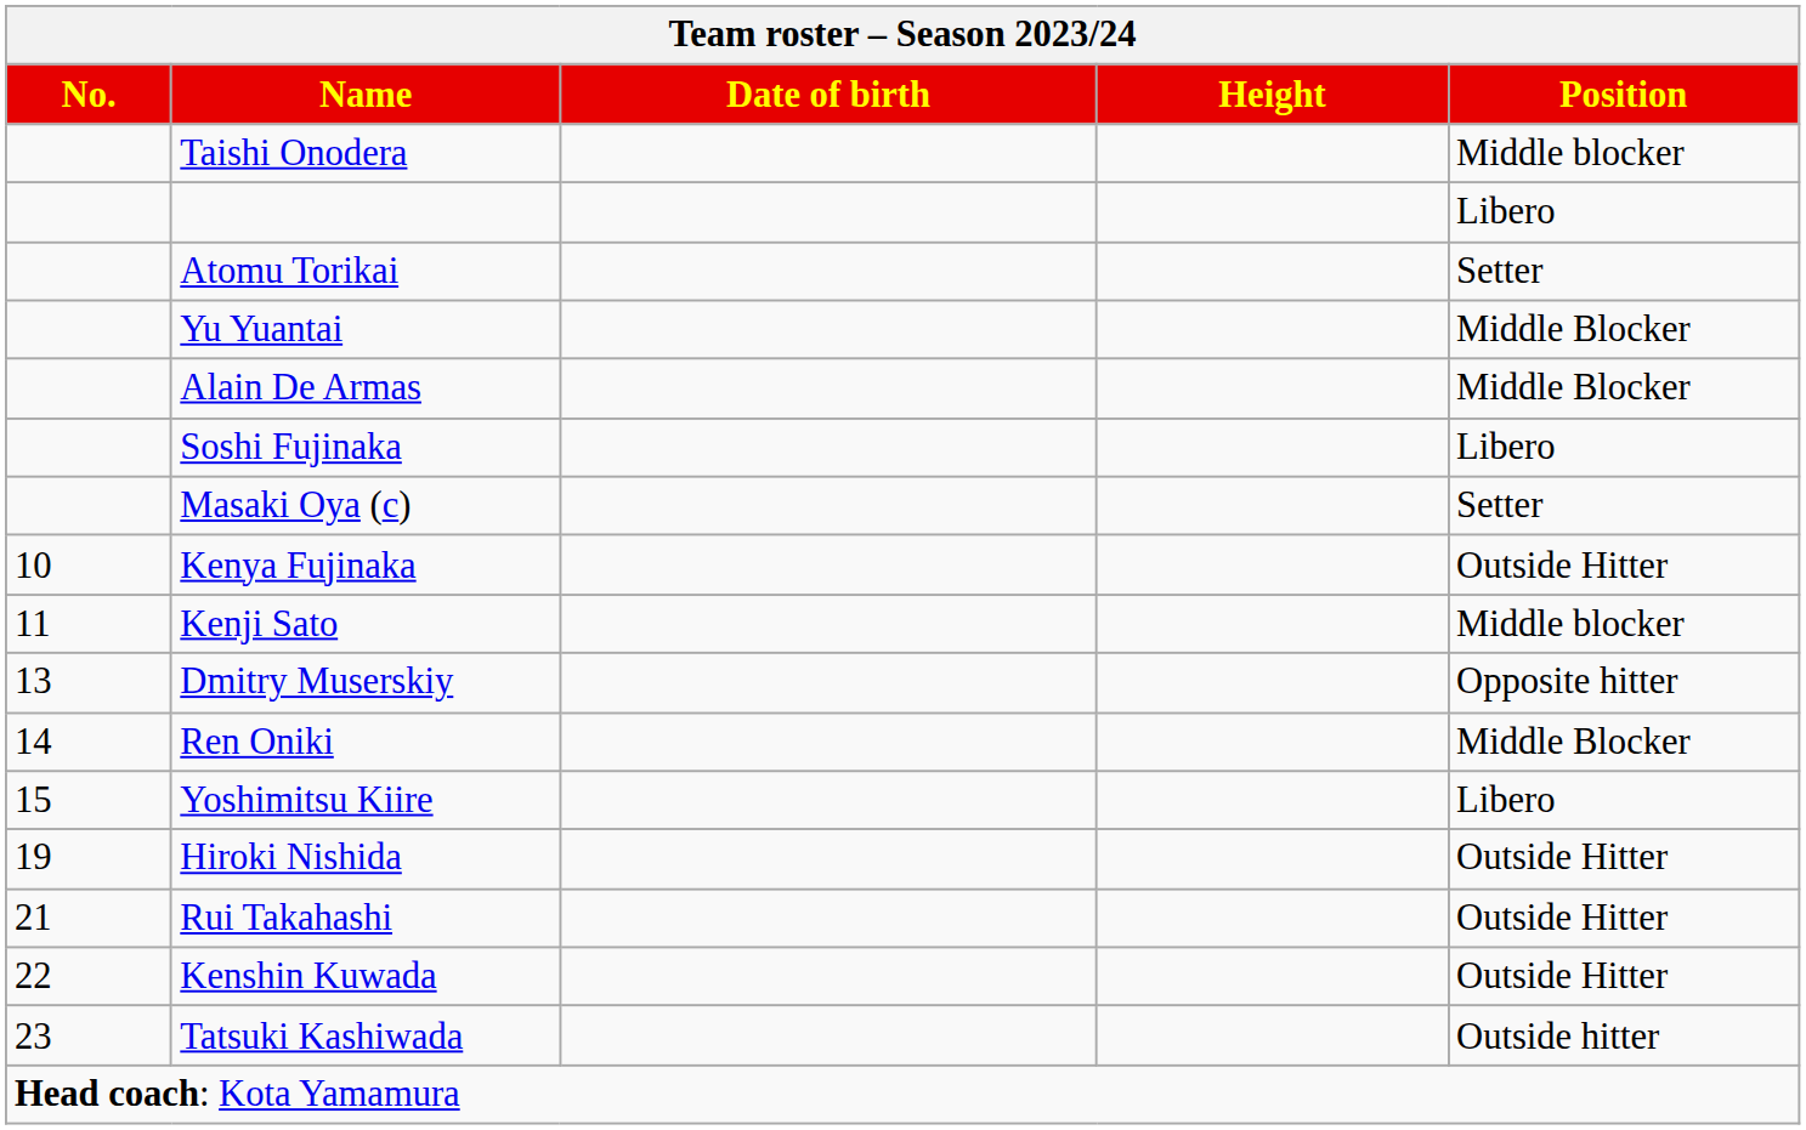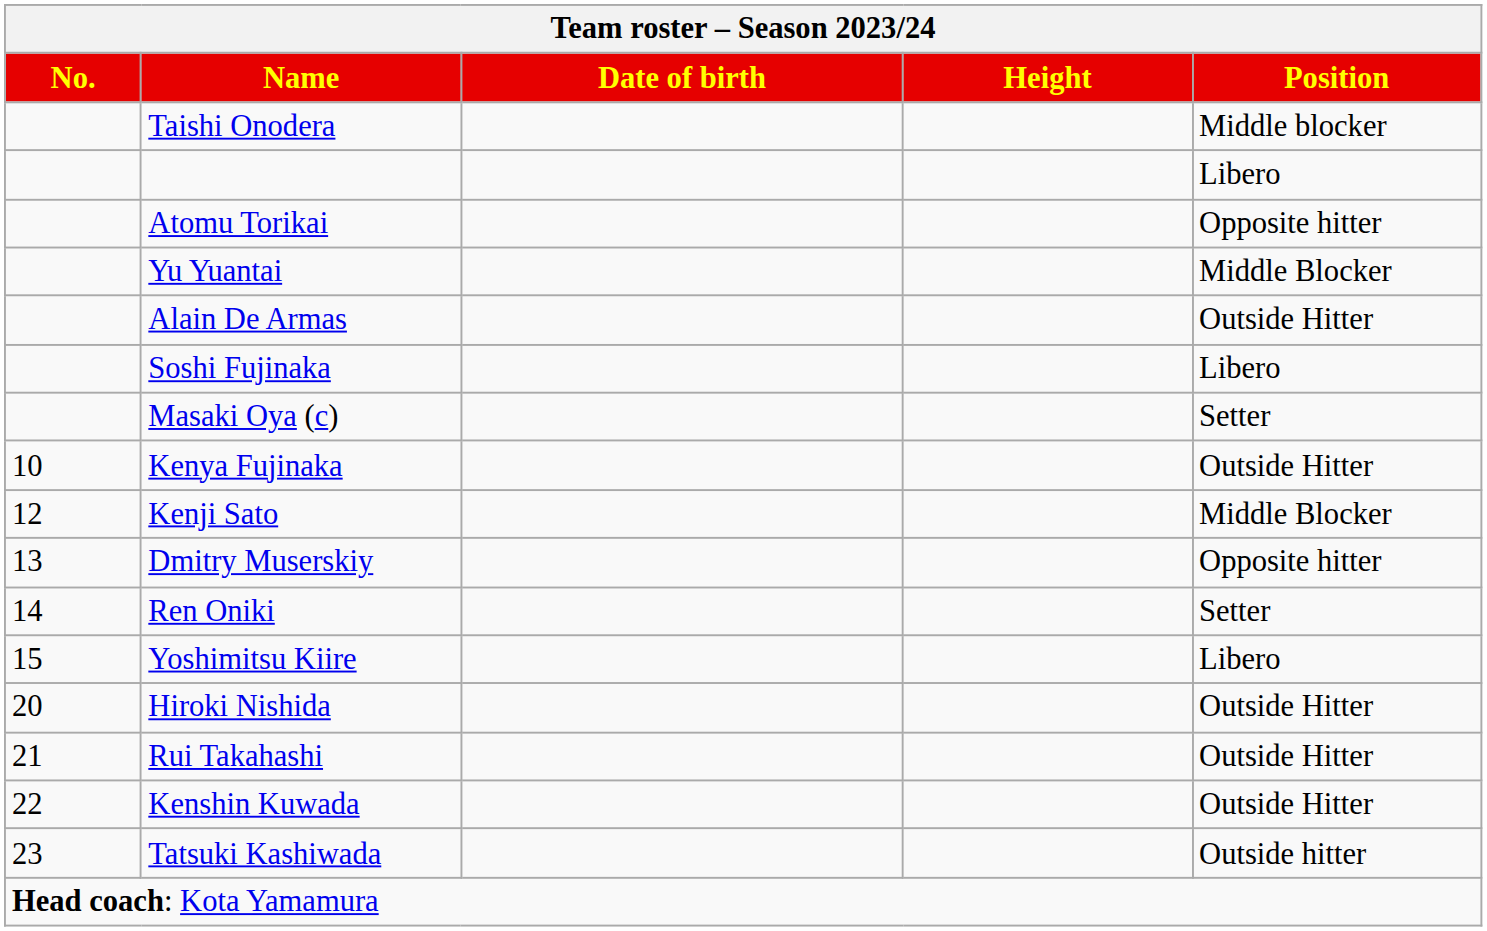Atomu Torikai | Position: Setter -> Opposite hitter
Alain De Armas | Position: Middle Blocker -> Outside Hitter
Kenji Sato | No.: 11 -> 12
Kenji Sato | Position: Middle blocker -> Middle Blocker
Ren Oniki | Position: Middle Blocker -> Setter
Hiroki Nishida | No.: 19 -> 20
